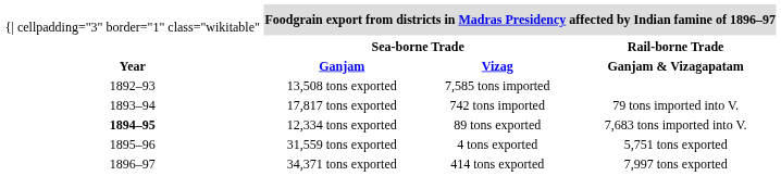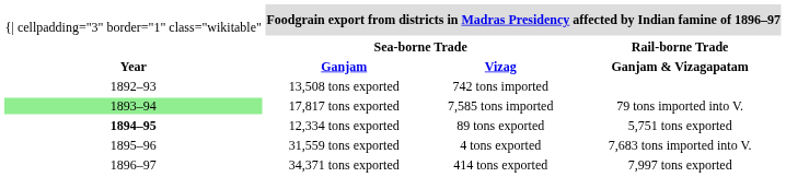13,508 tons exported | column 3: 7,585 tons imported -> 742 tons imported
17,817 tons exported | column 1: no background -> lightgreen background
17,817 tons exported | column 3: 742 tons imported -> 7,585 tons imported
12,334 tons exported | column 4: 7,683 tons imported into V. -> 5,751 tons exported
31,559 tons exported | column 4: 5,751 tons exported -> 7,683 tons imported into V.
